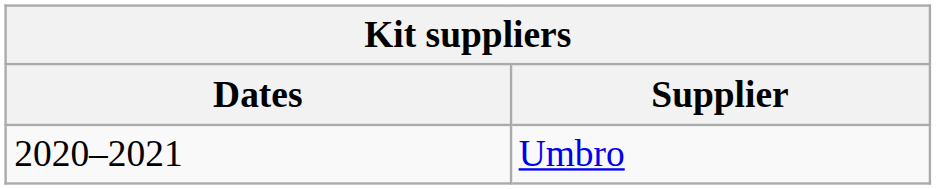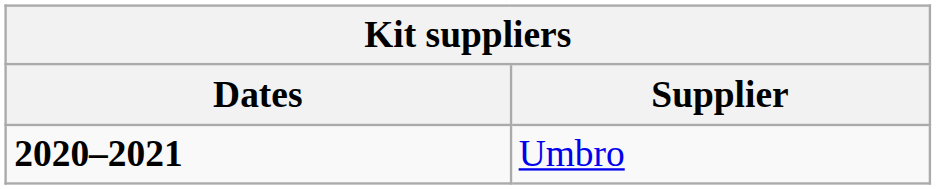Umbro | Dates: normal -> bold
